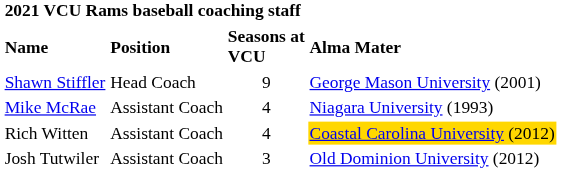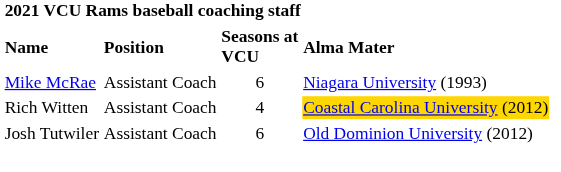- row: Shawn Stiffler | Head Coach | 9 | George Mason University (2001)
Mike McRae | Seasons at VCU: 4 -> 6
Josh Tutwiler | Seasons at VCU: 3 -> 6
